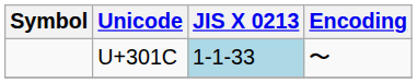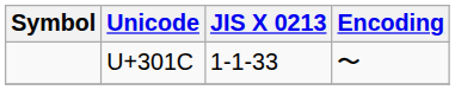U+301C | JIS X 0213: lightblue background -> no background
